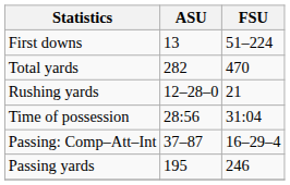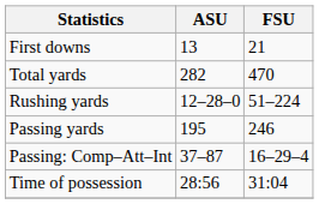First downs | FSU: 51–224 -> 21
Rushing yards | FSU: 21 -> 51–224
rows swapped: Passing yards <-> Time of possession
